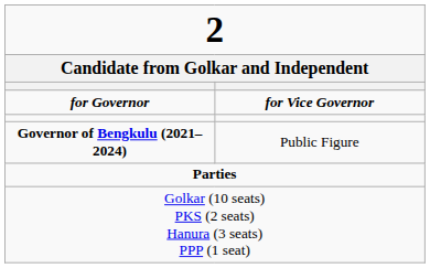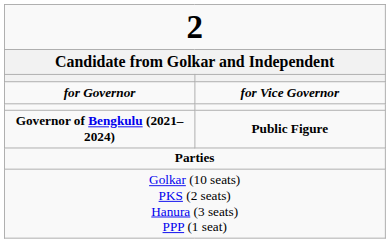row 6 | column 2: normal -> bold
